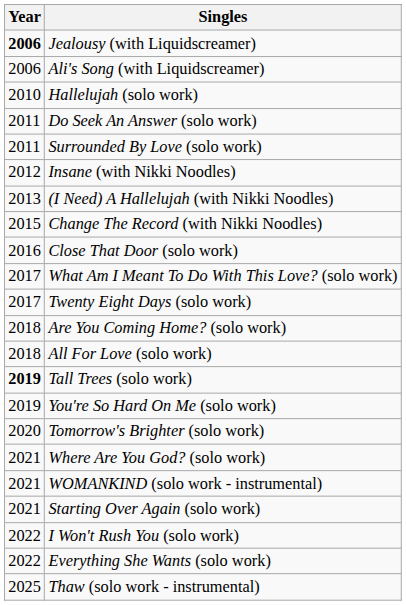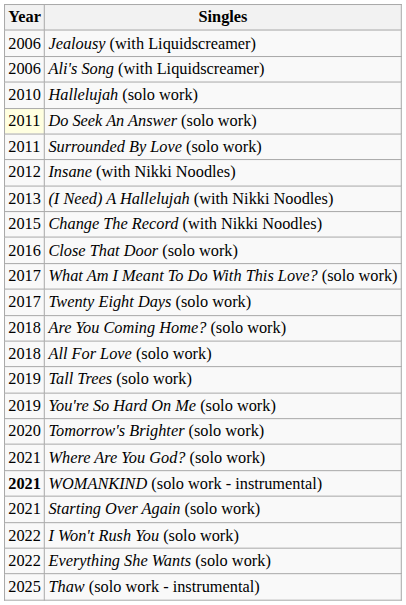Jealousy (with Liquidscreamer) | Year: bold -> normal
Do Seek An Answer (solo work) | Year: no background -> lightyellow background
Tall Trees (solo work) | Year: bold -> normal
WOMANKIND (solo work - instrumental) | Year: normal -> bold
